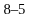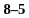row 1 | column 1: normal -> bold
